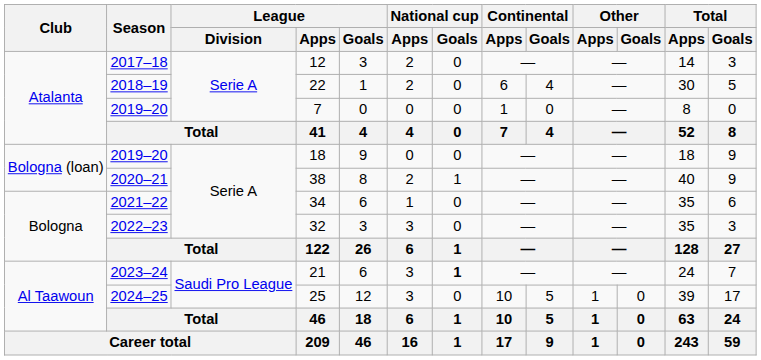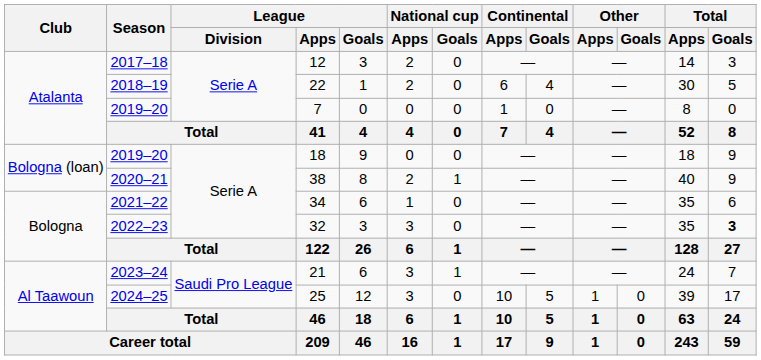32 | Total / Goals: normal -> bold
21 | National cup / Goals: bold -> normal
